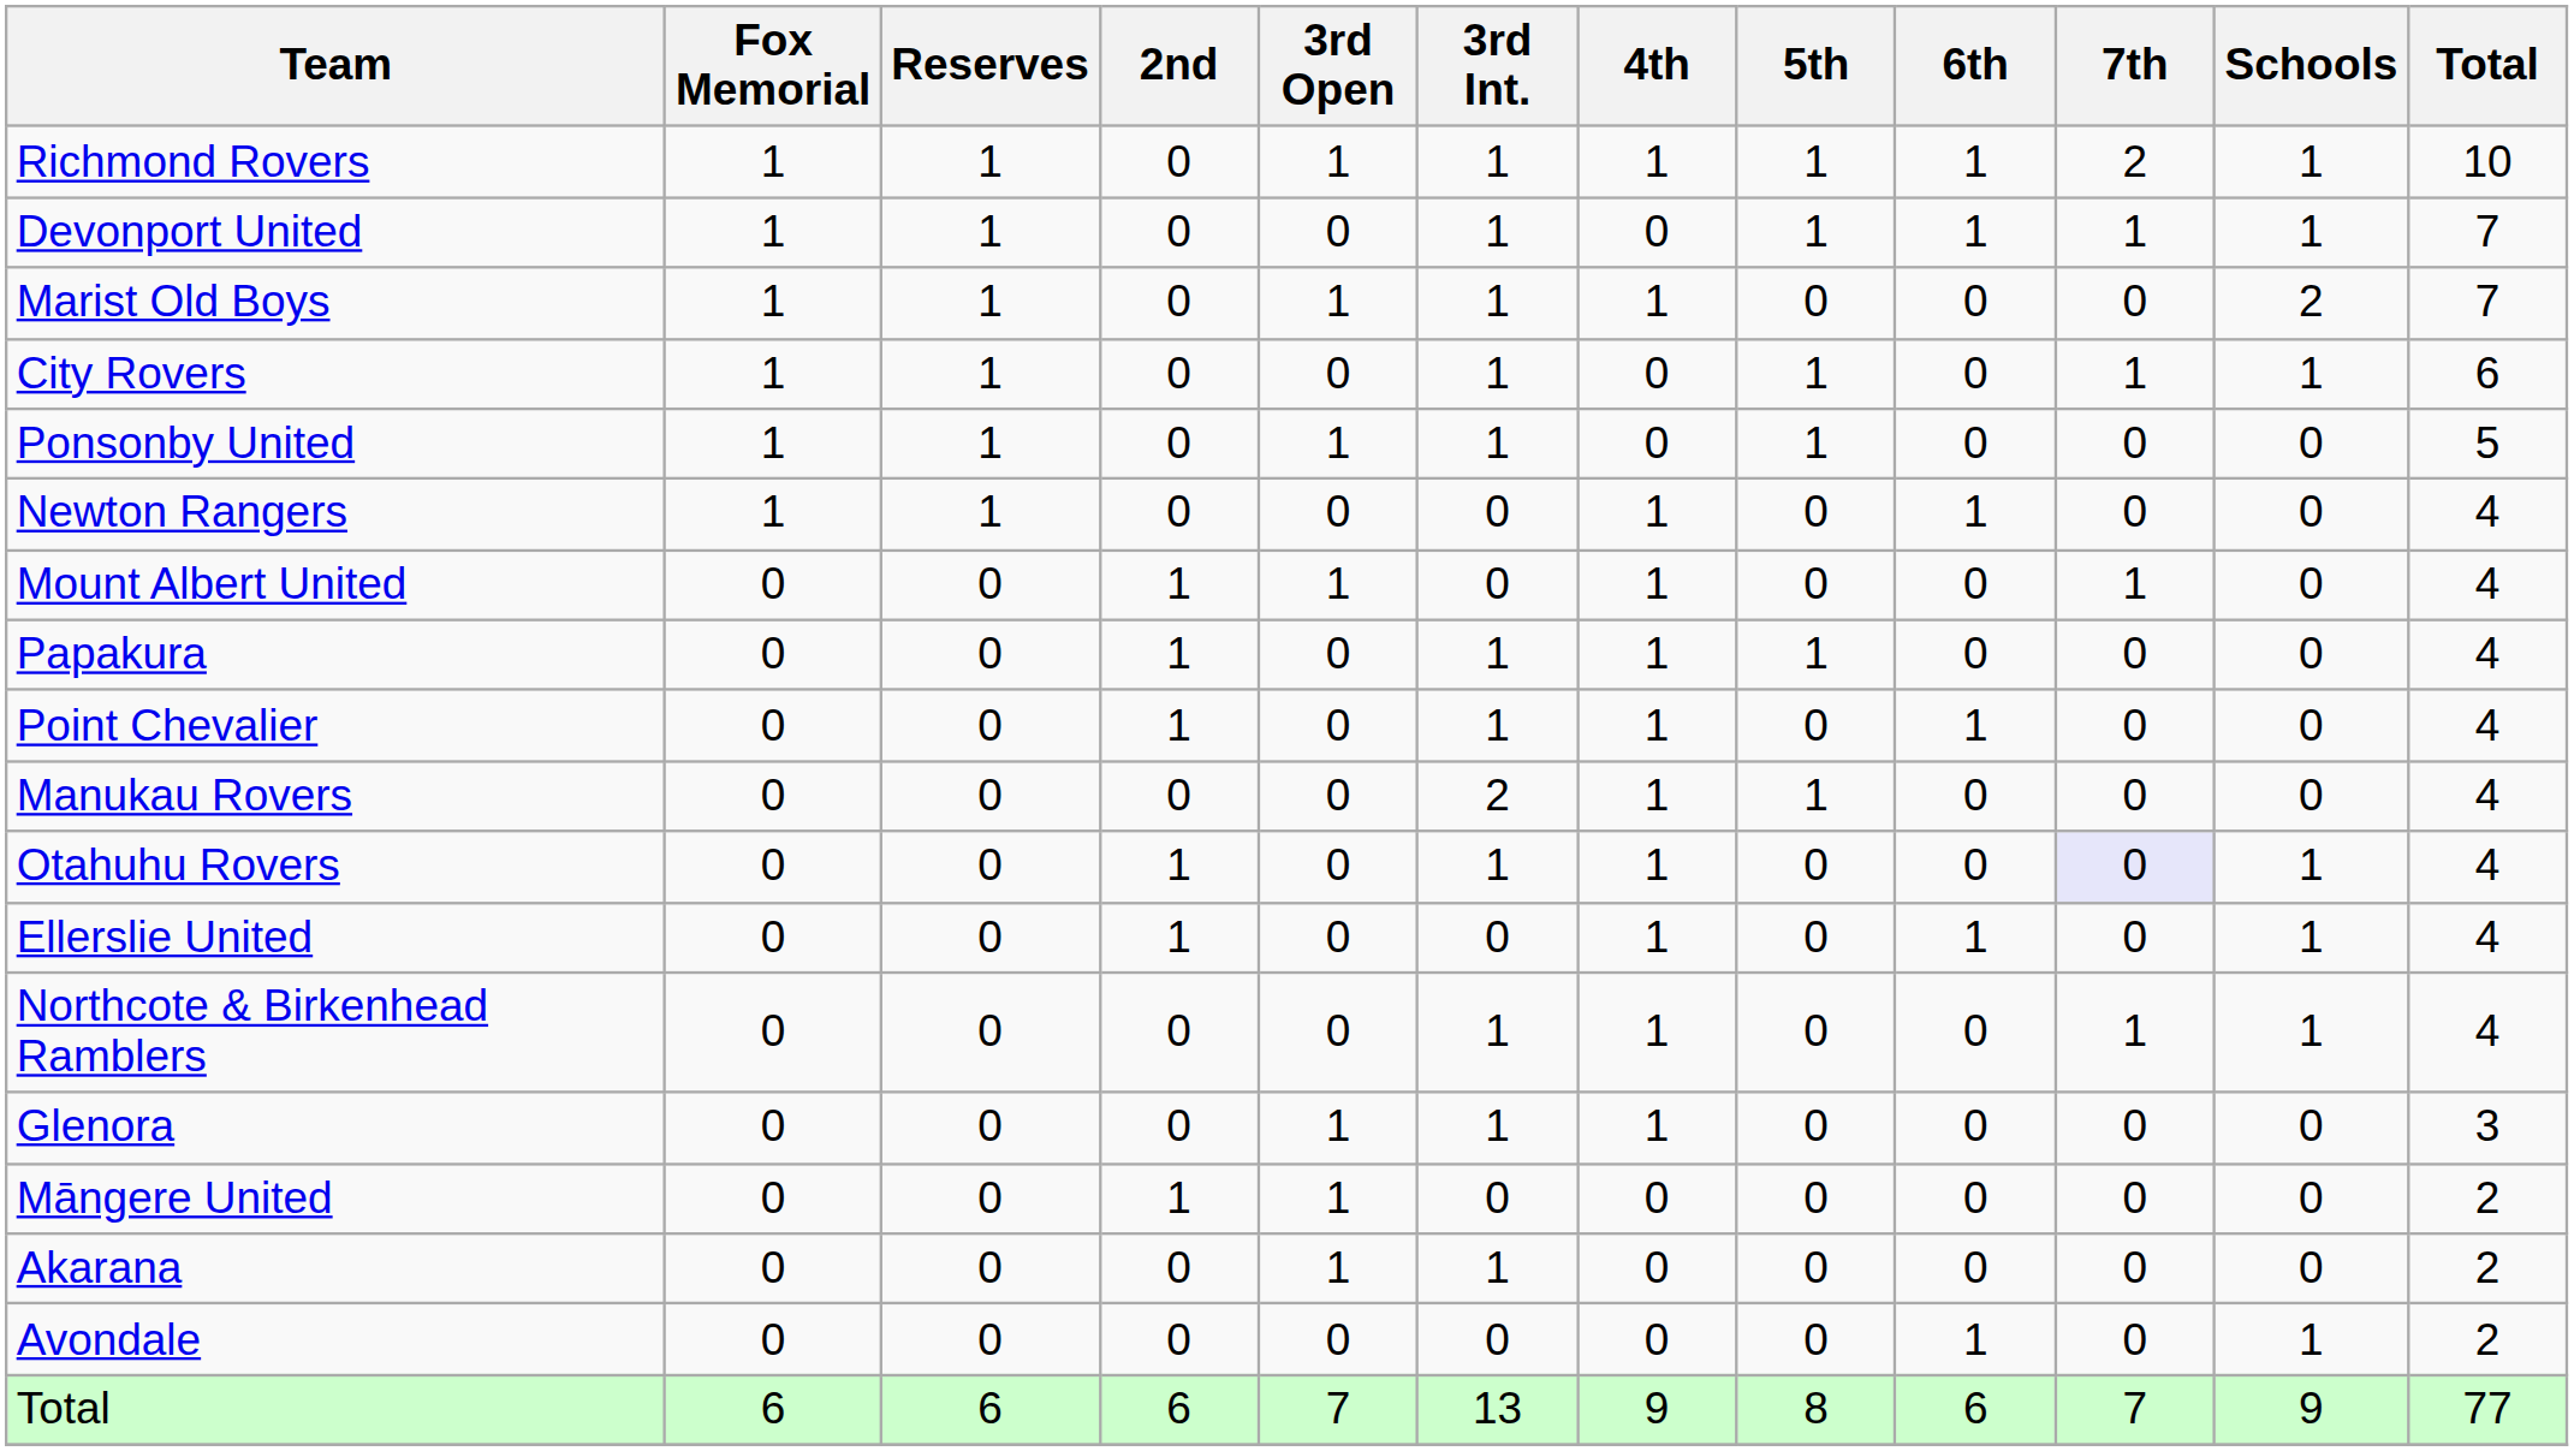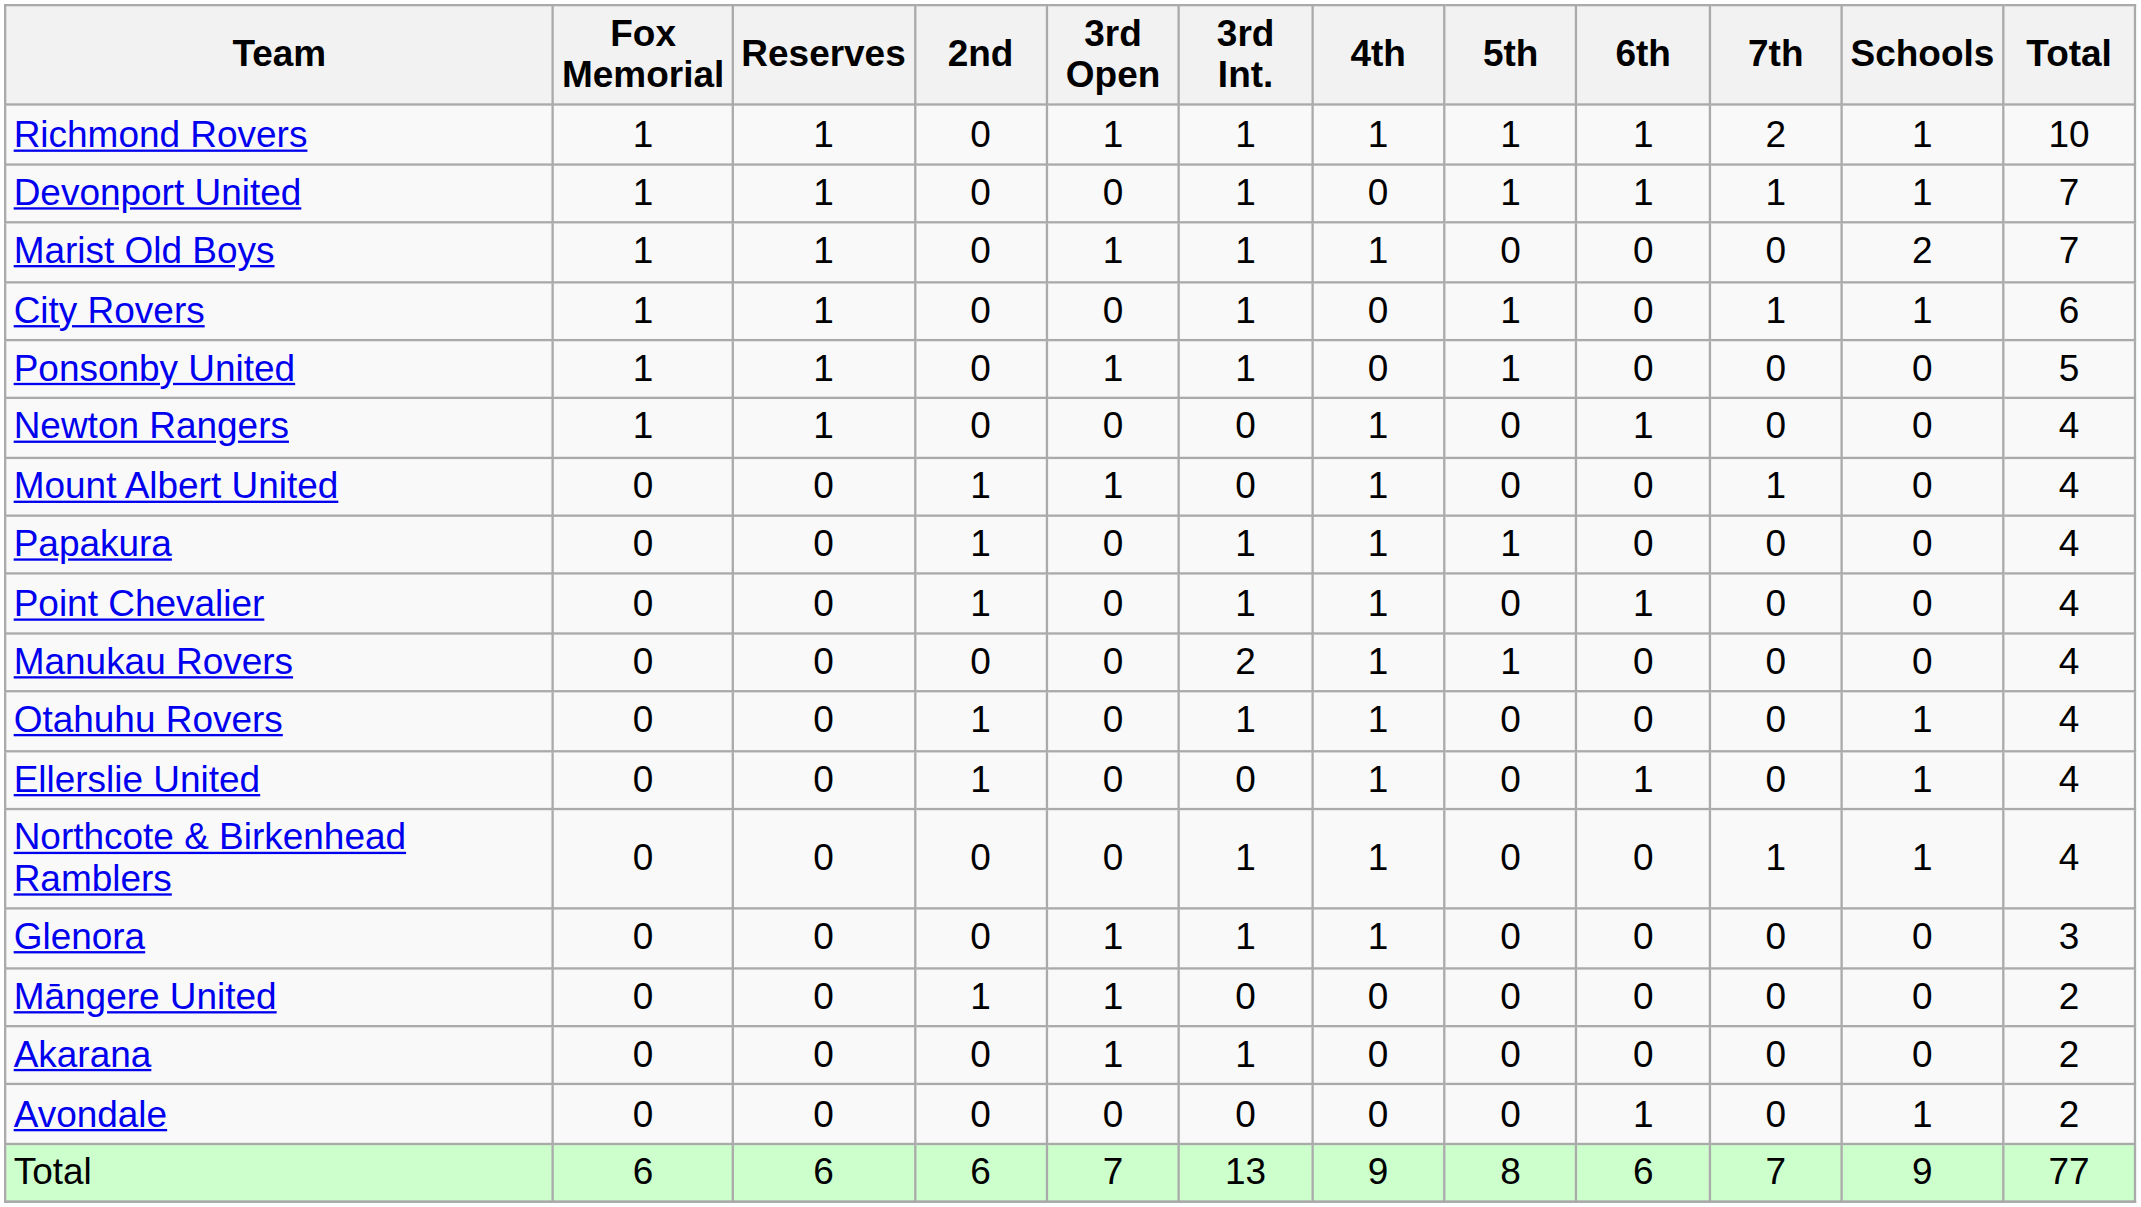Otahuhu Rovers | 7th: lavender background -> no background
